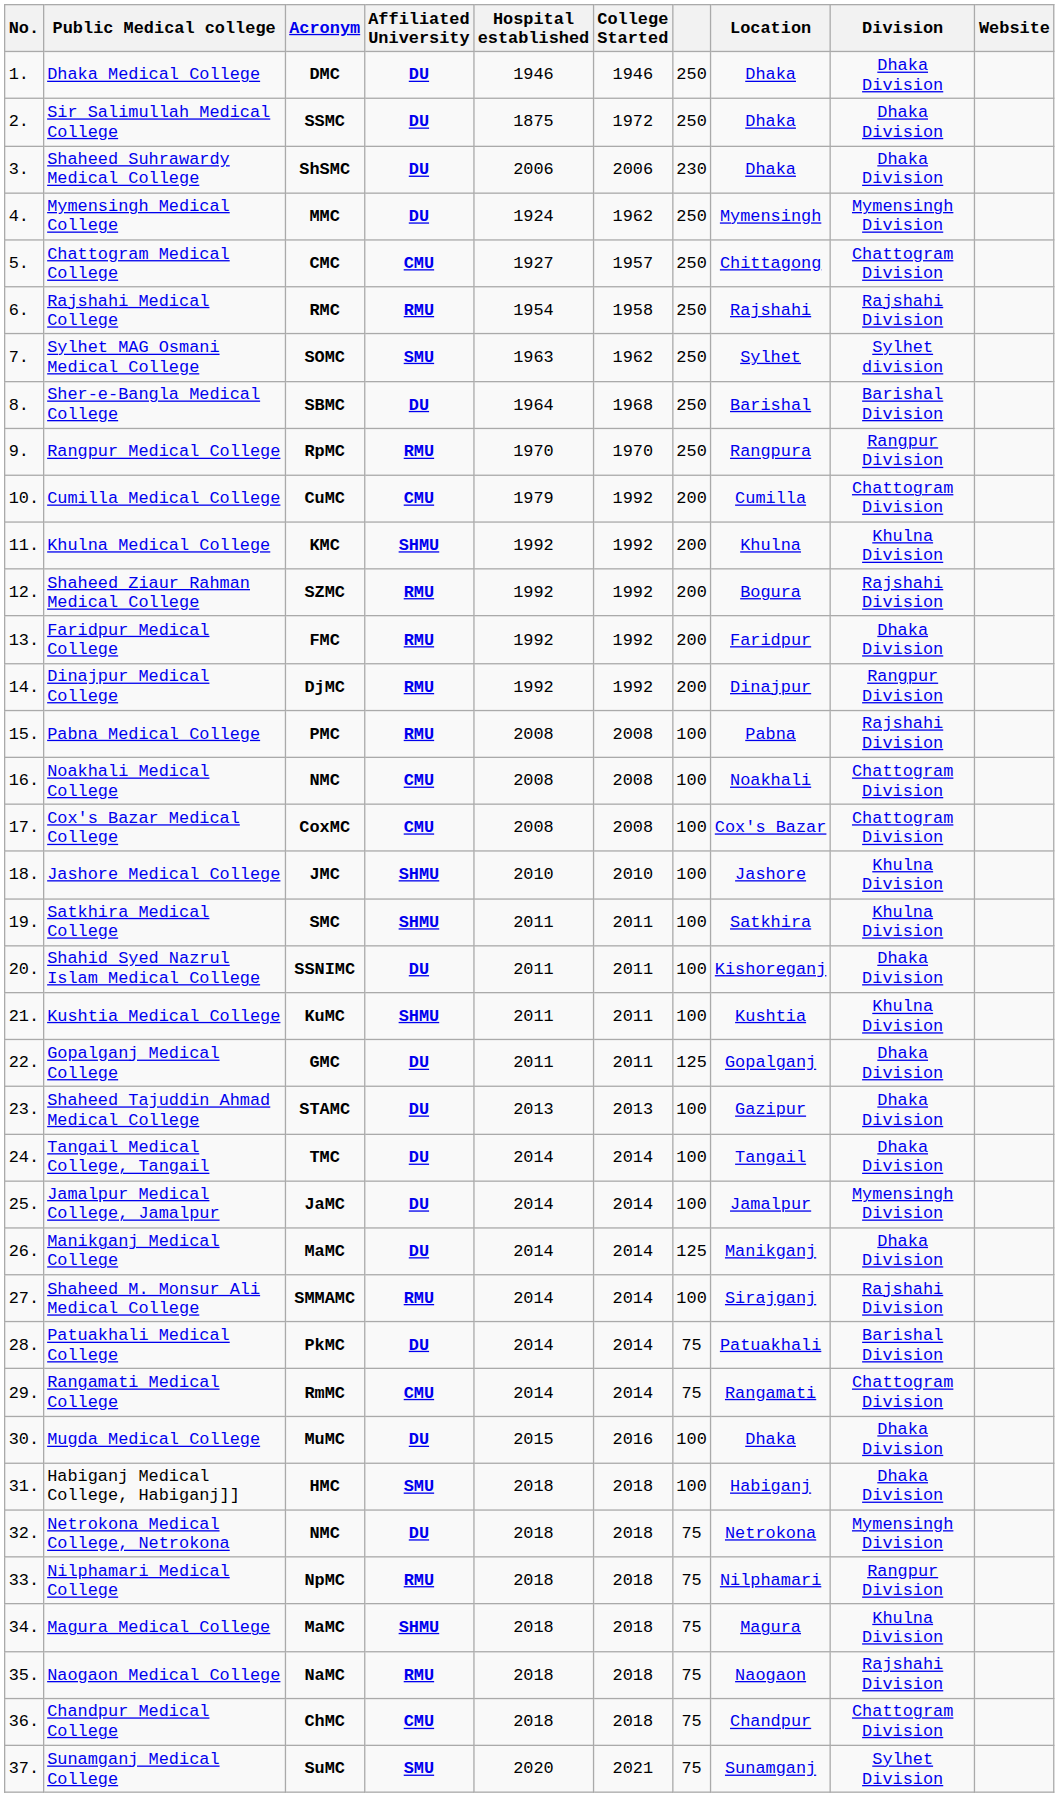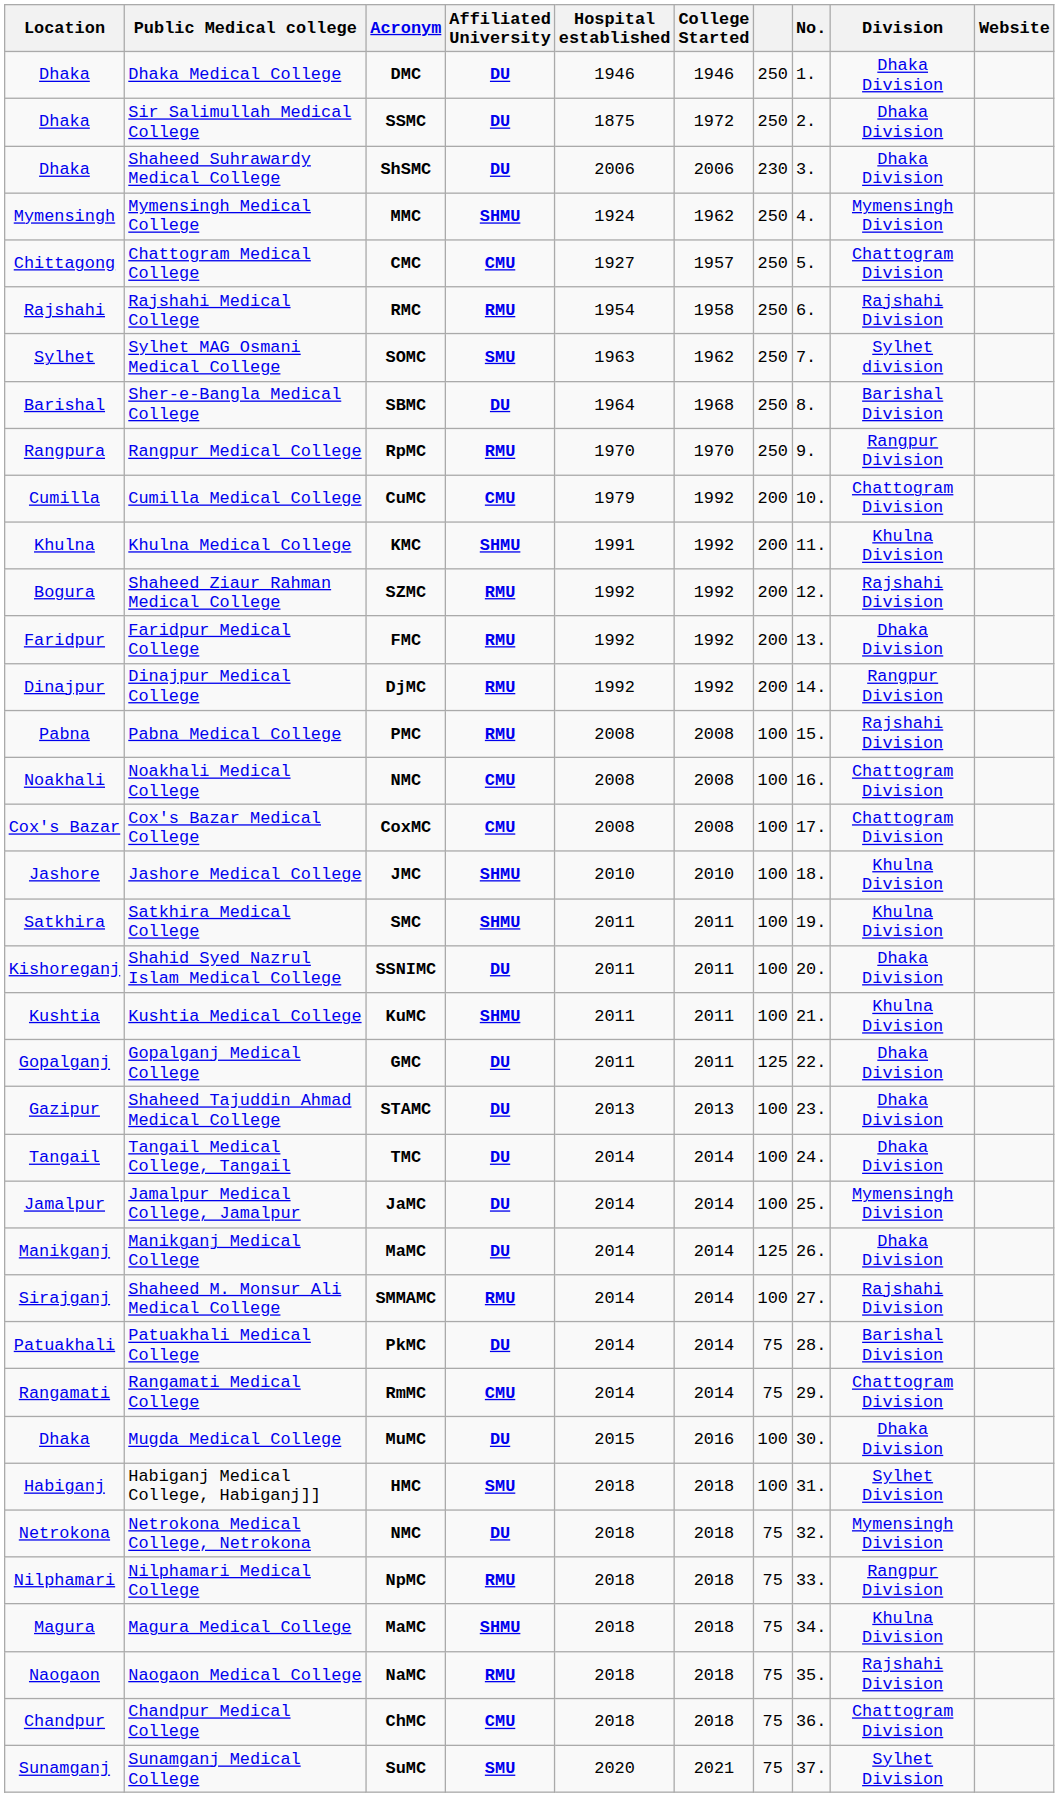columns swapped: No. <-> Location
Mymensingh Medical College | Affiliated University: DU -> SHMU
Khulna Medical College | Hospital established: 1992 -> 1991
Habiganj Medical College, Habiganj]] | Division: Dhaka Division -> Sylhet Division
